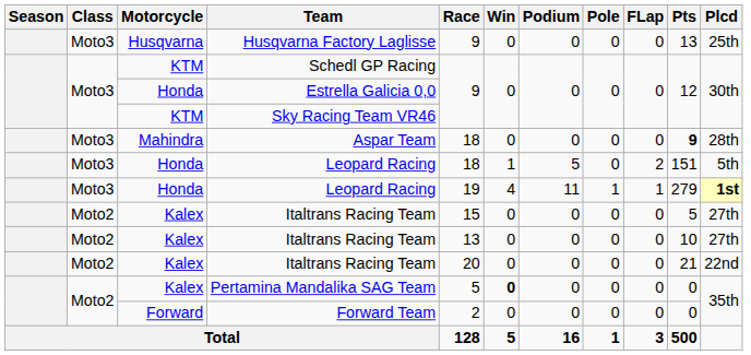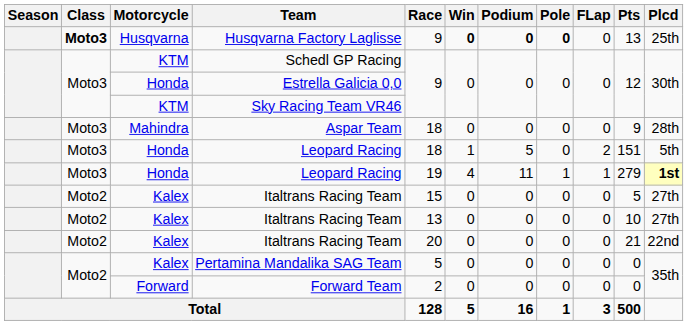Husqvarna Factory Laglisse | Class: normal -> bold
Husqvarna Factory Laglisse | Win: normal -> bold
Husqvarna Factory Laglisse | Podium: normal -> bold
Husqvarna Factory Laglisse | Pole: normal -> bold
Aspar Team | Pts: bold -> normal
Pertamina Mandalika SAG Team | Win: bold -> normal
